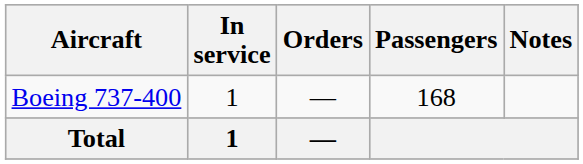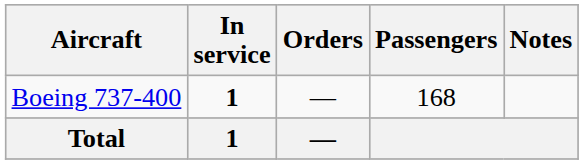Boeing 737-400 | In service: normal -> bold
